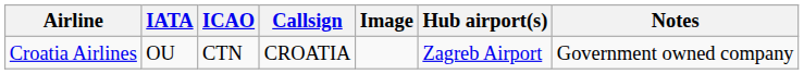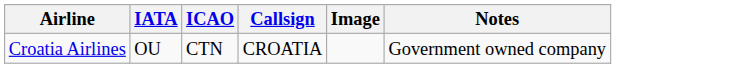- column: Hub airport(s) | Zagreb Airport
